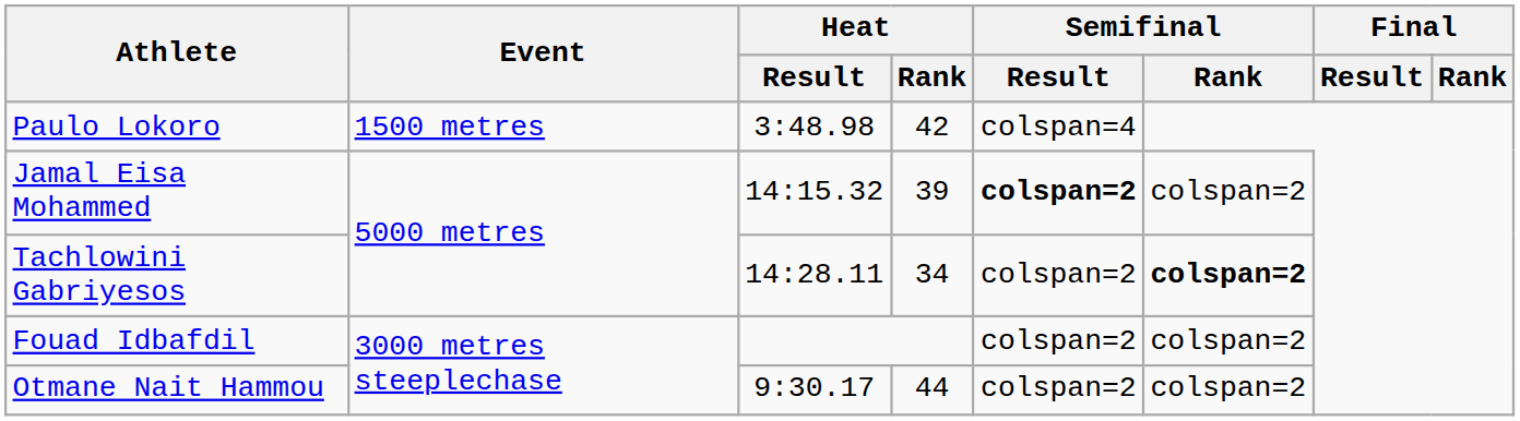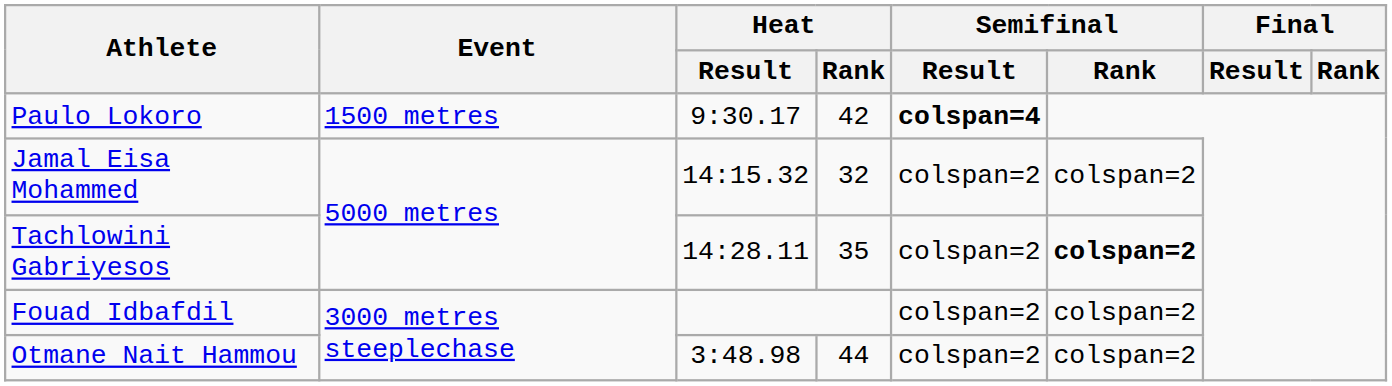Paulo Lokoro | Heat / Result: 3:48.98 -> 9:30.17
Paulo Lokoro | Semifinal / Result: normal -> bold
Jamal Eisa Mohammed | Heat / Rank: 39 -> 32
Jamal Eisa Mohammed | Semifinal / Result: bold -> normal
Tachlowini Gabriyesos | Heat / Rank: 34 -> 35
Otmane Nait Hammou | Heat / Result: 9:30.17 -> 3:48.98
